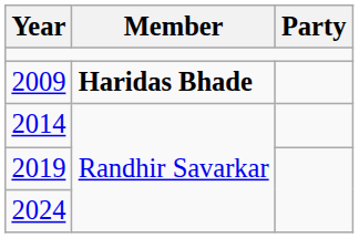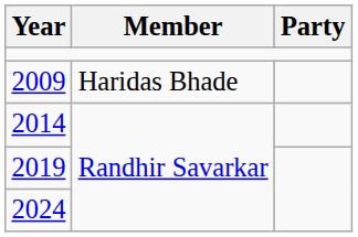2009 | Member: bold -> normal
